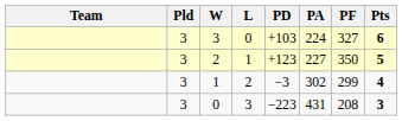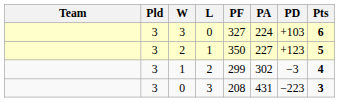columns swapped: PF <-> PD
